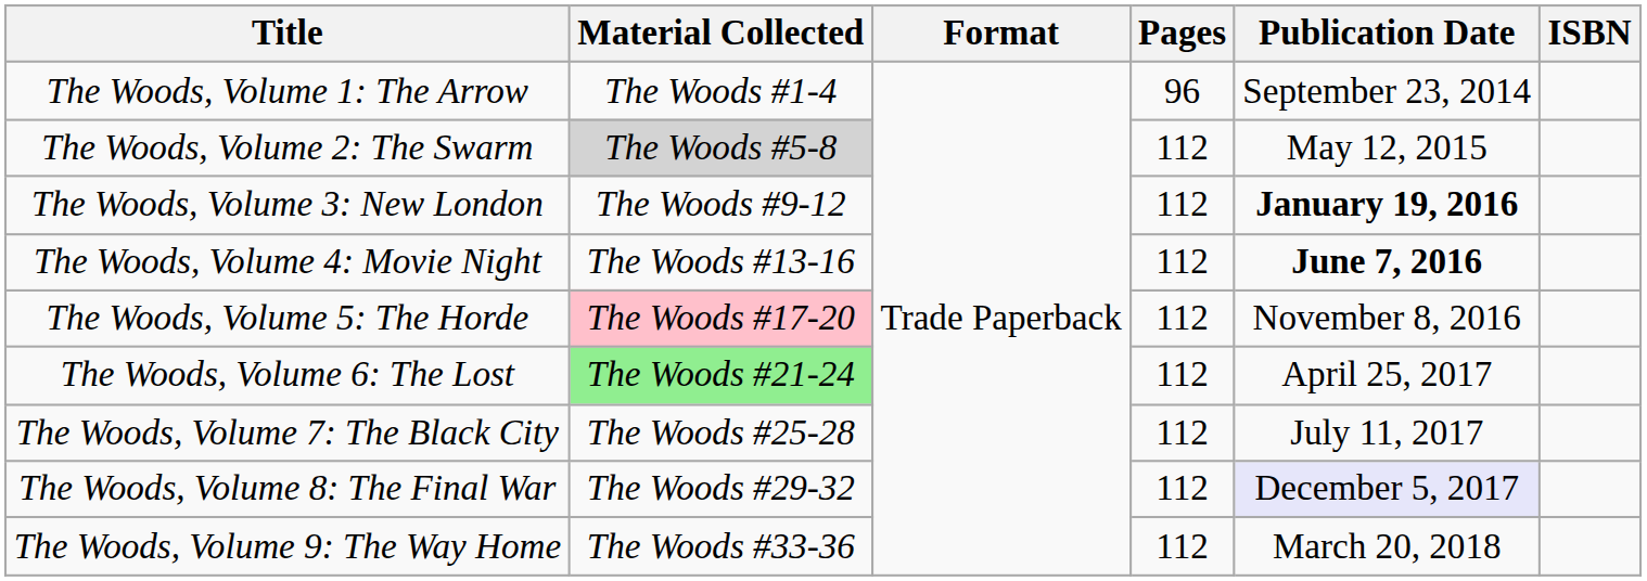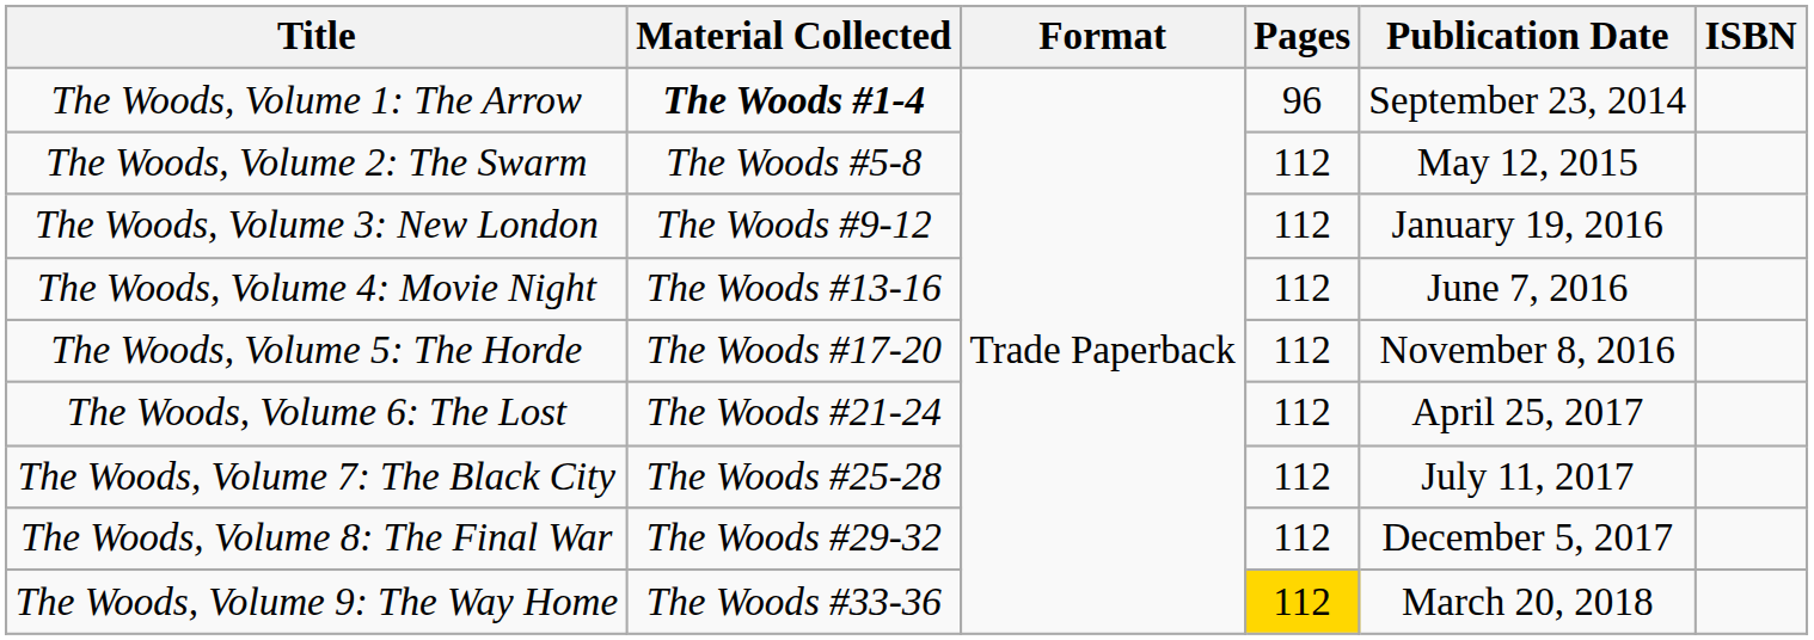The Woods, Volume 1: The Arrow | Material Collected: normal -> bold
The Woods, Volume 2: The Swarm | Material Collected: lightgrey background -> no background
The Woods, Volume 3: New London | Publication Date: bold -> normal
The Woods, Volume 4: Movie Night | Publication Date: bold -> normal
The Woods, Volume 5: The Horde | Material Collected: pink background -> no background
The Woods, Volume 6: The Lost | Material Collected: lightgreen background -> no background
The Woods, Volume 8: The Final War | Publication Date: lavender background -> no background
The Woods, Volume 9: The Way Home | Pages: no background -> gold background
